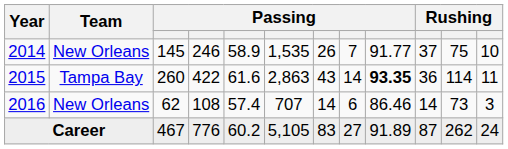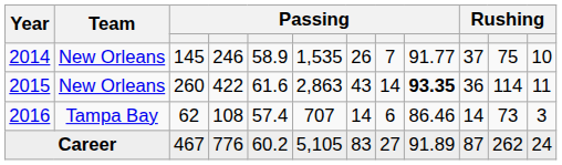2015 | Team: Tampa Bay -> New Orleans
2016 | Team: New Orleans -> Tampa Bay
